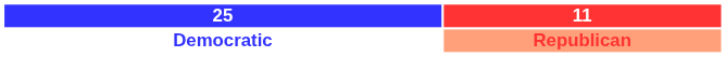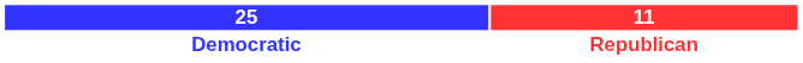Democratic | column 2: lightsalmon background -> no background
